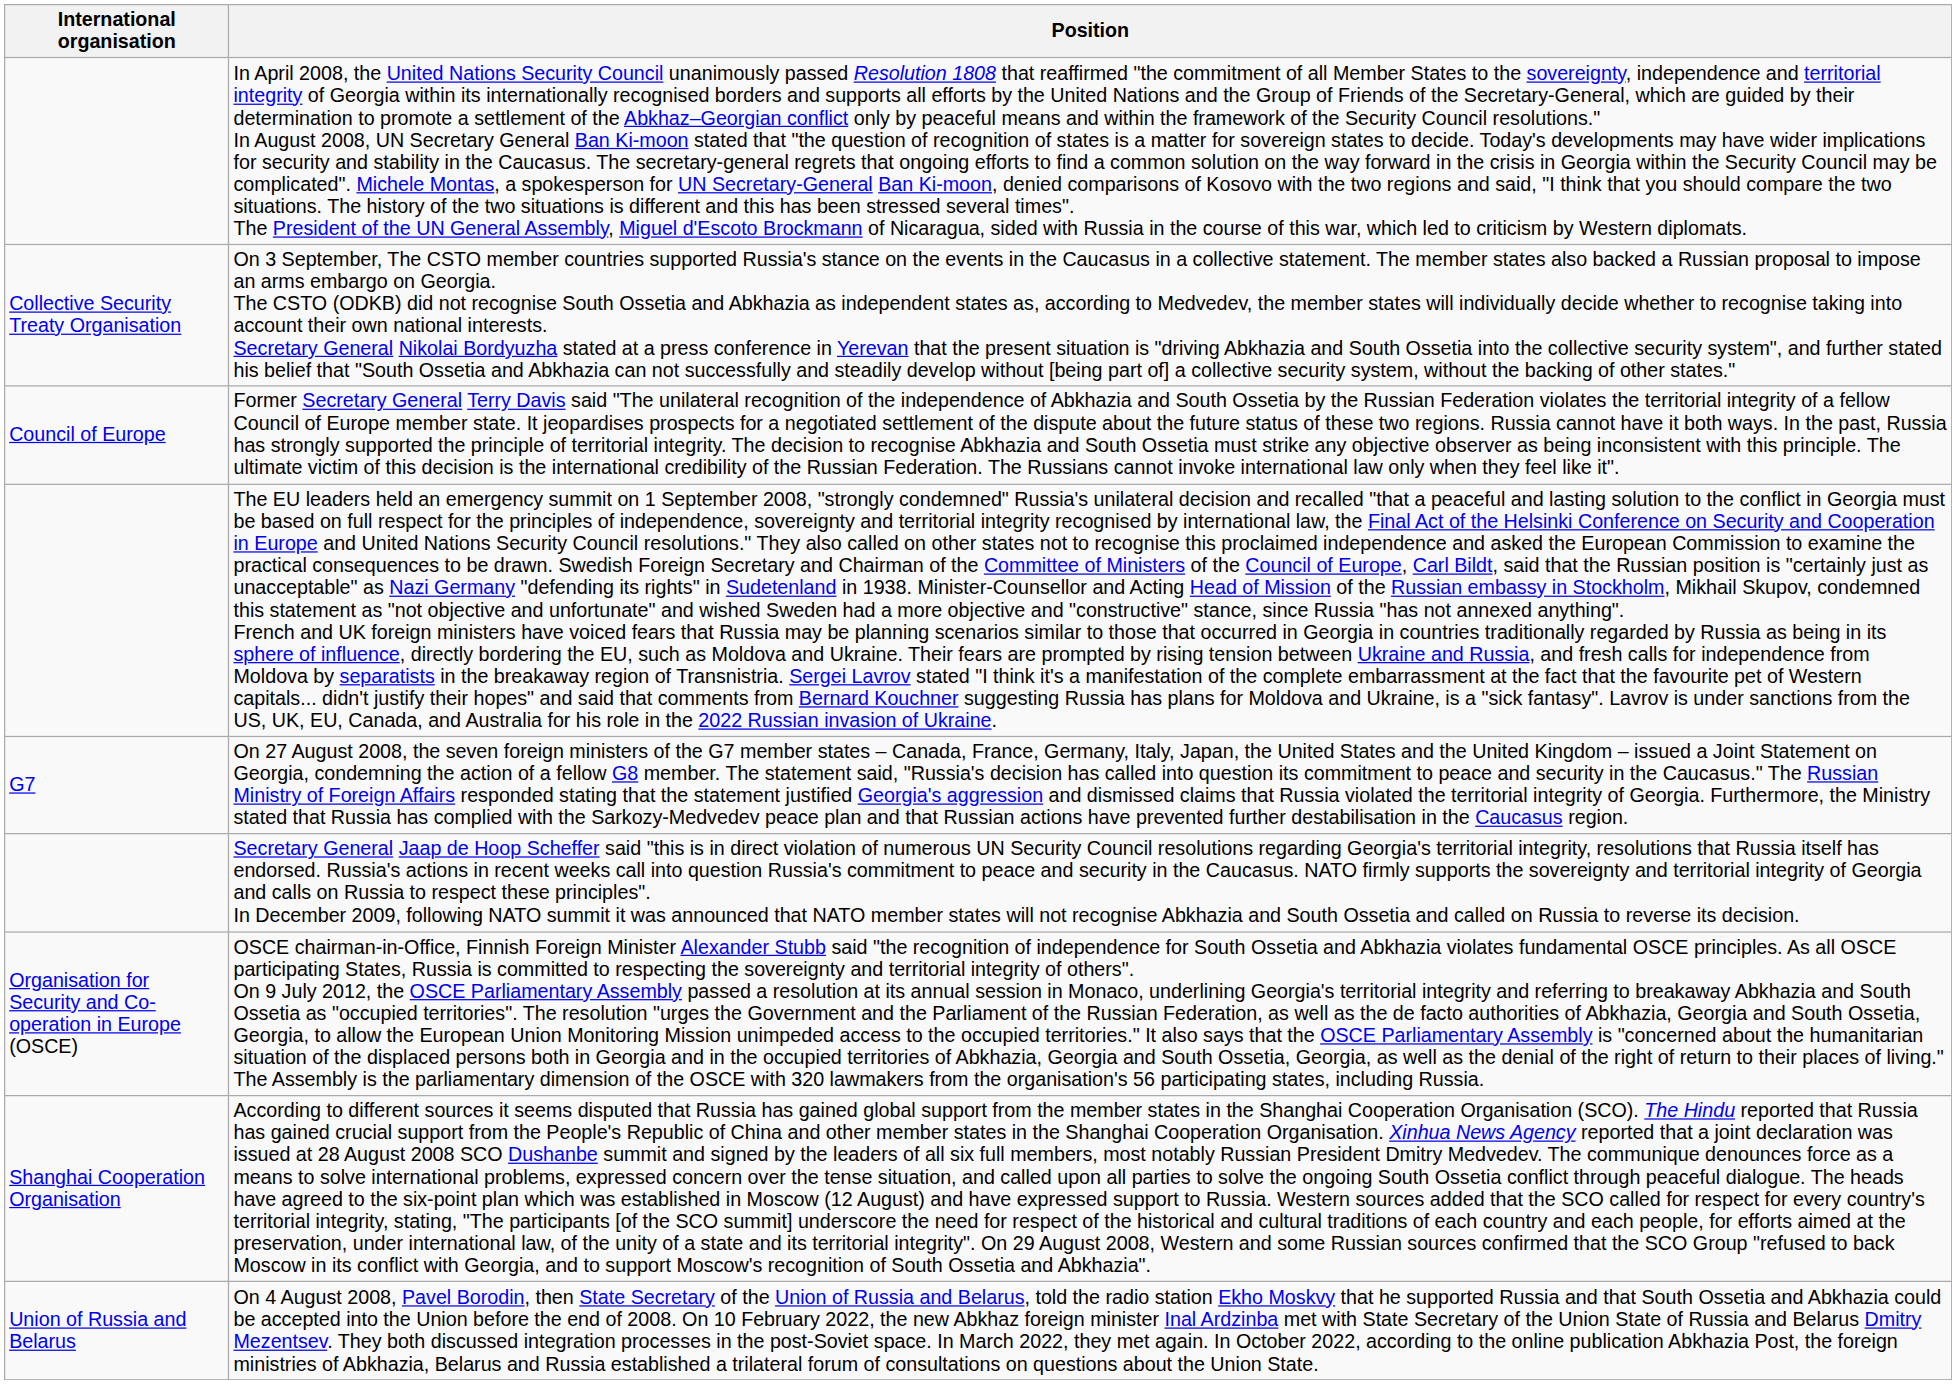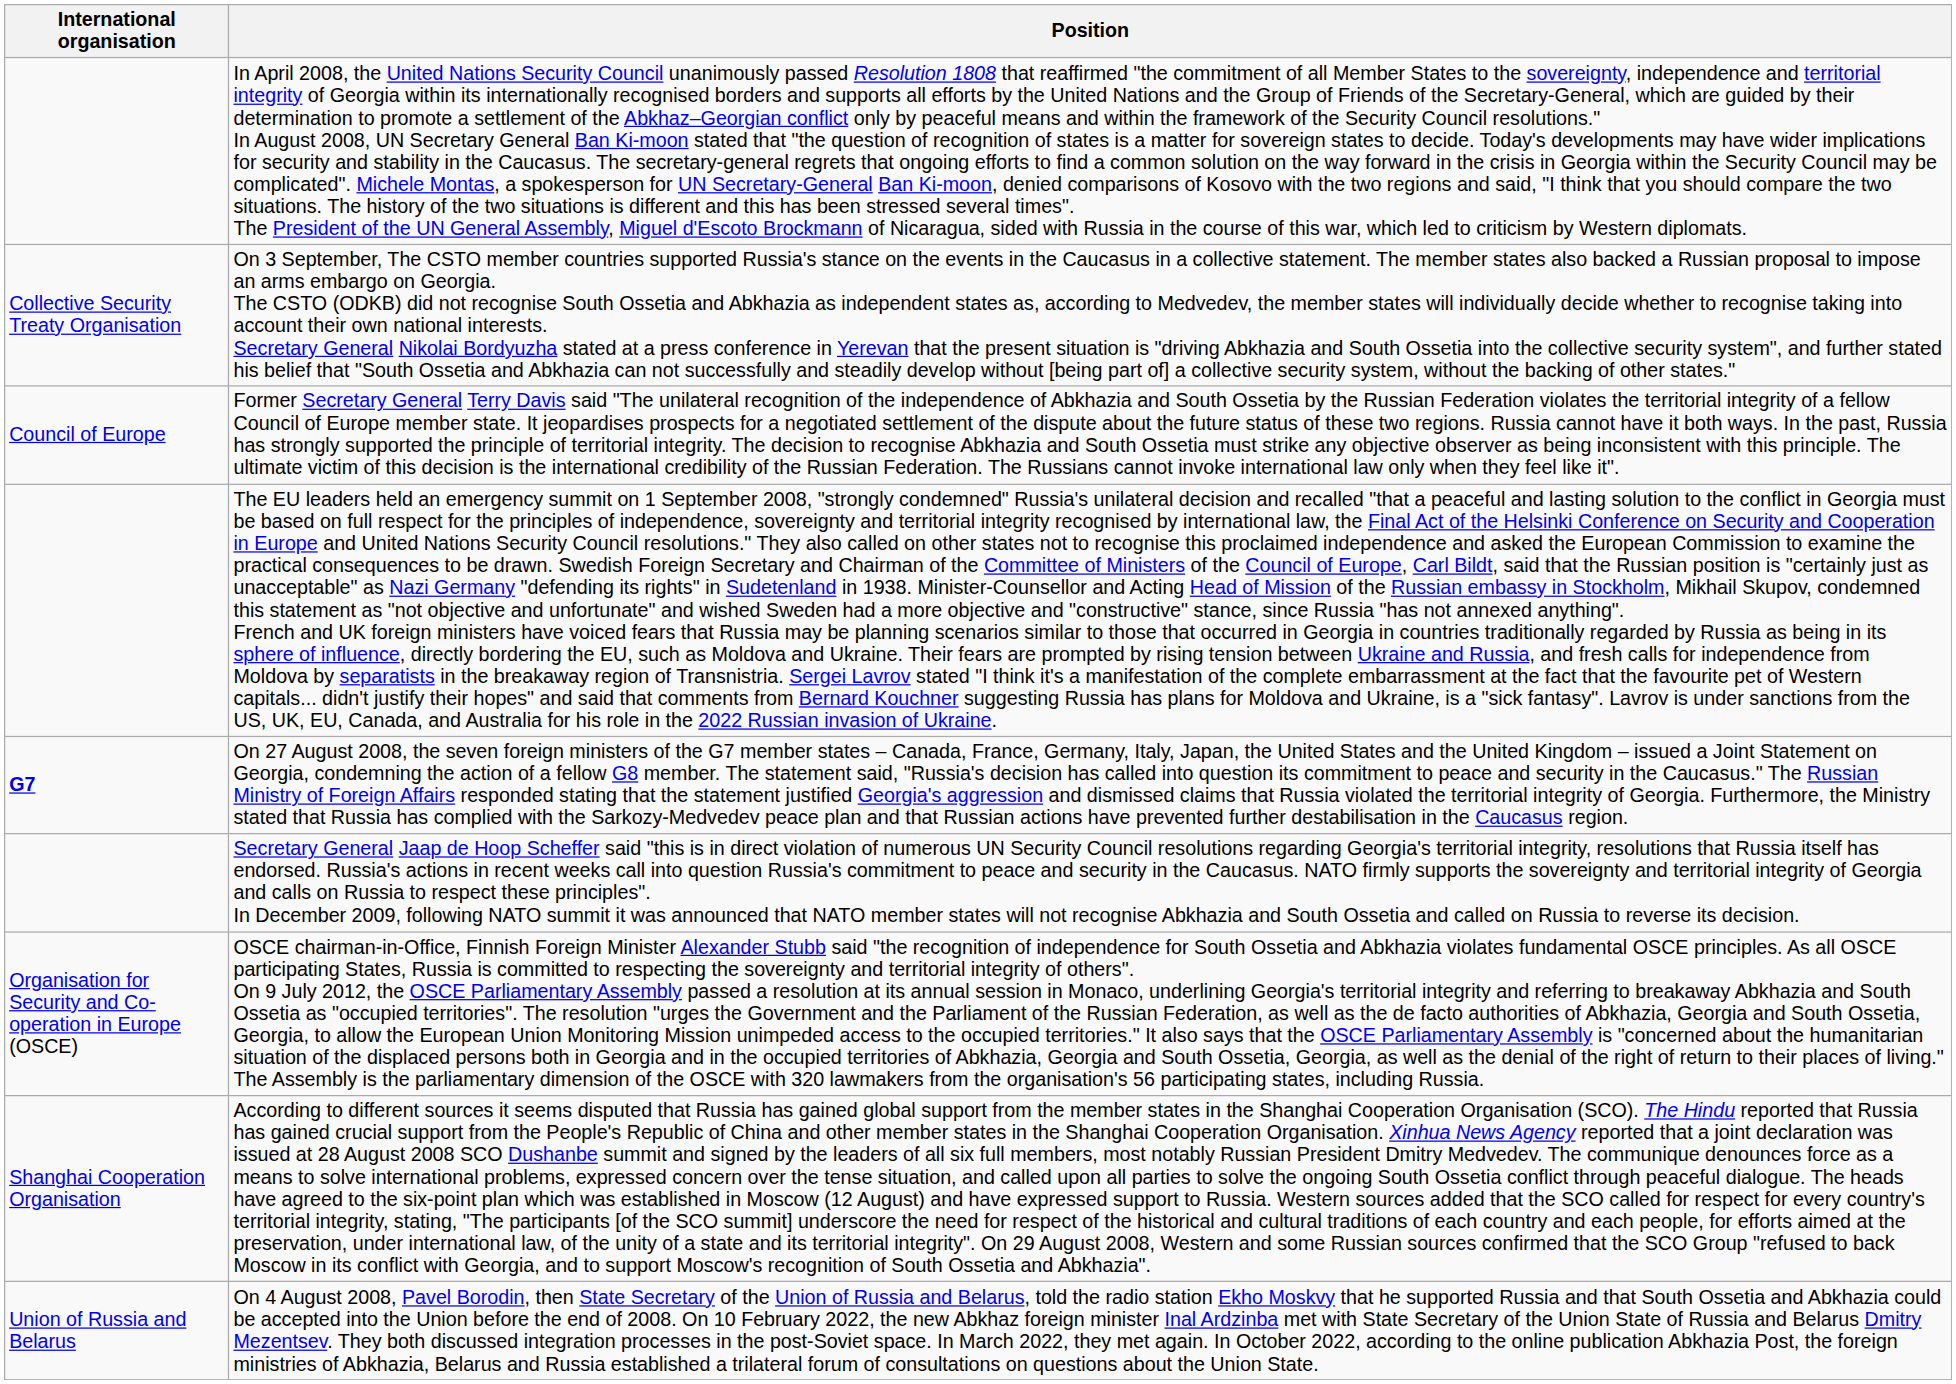row 6 | International organisation: normal -> bold
